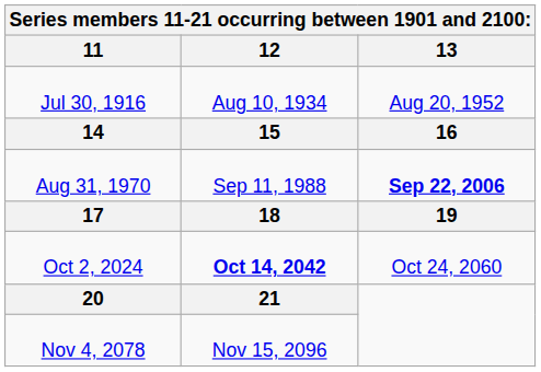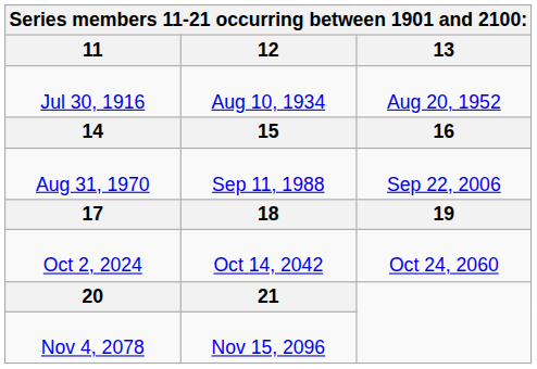Aug 31, 1970 | 13: bold -> normal
Oct 2, 2024 | 12: bold -> normal
